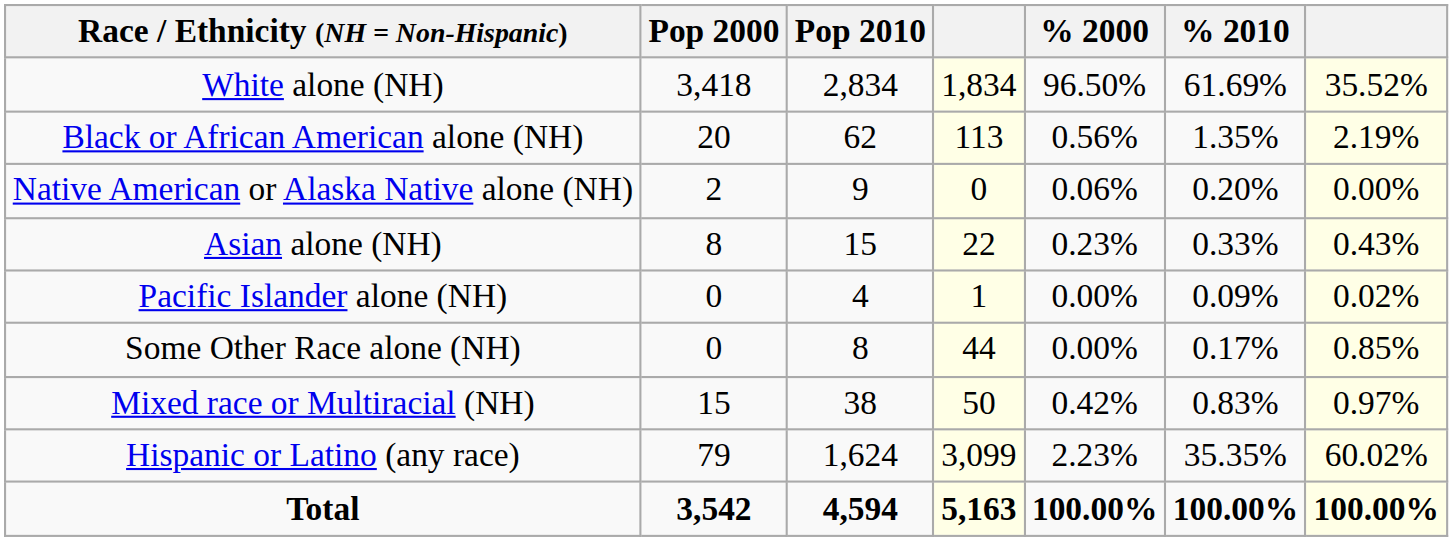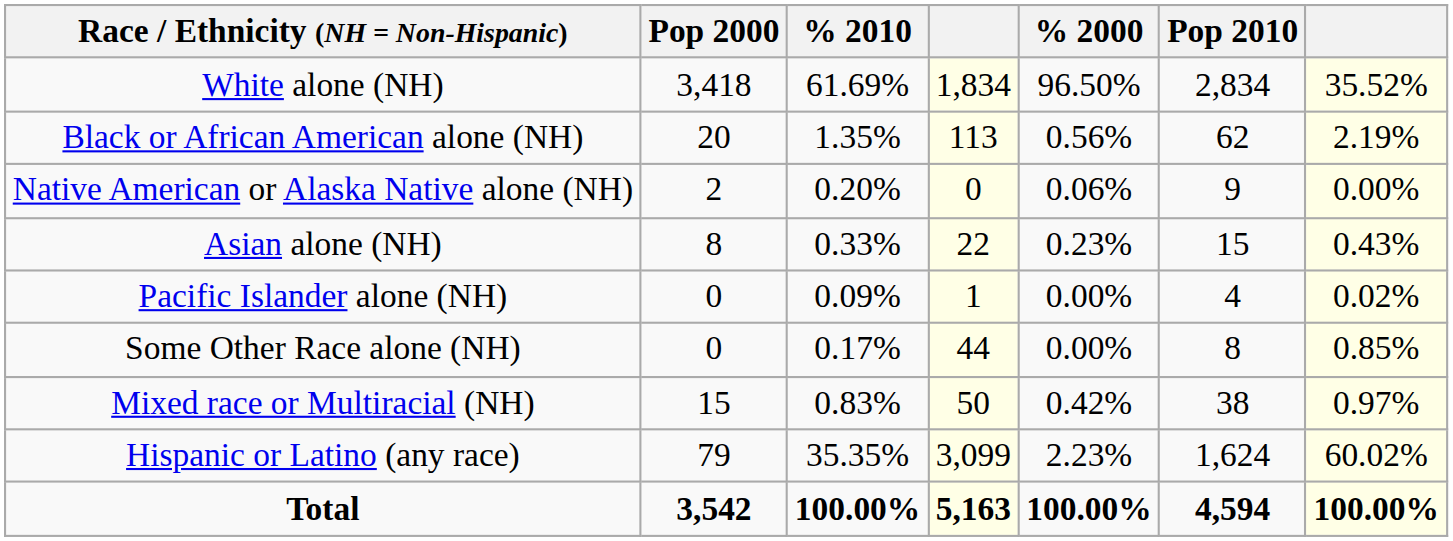columns swapped: Pop 2010 <-> % 2010
